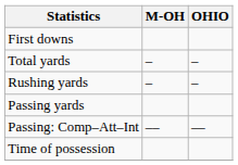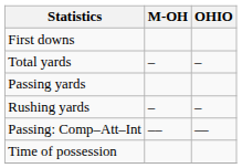rows swapped: Rushing yards <-> Passing yards
